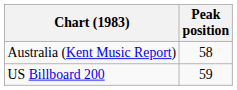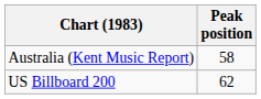US Billboard 200 | Peak position: 59 -> 62
